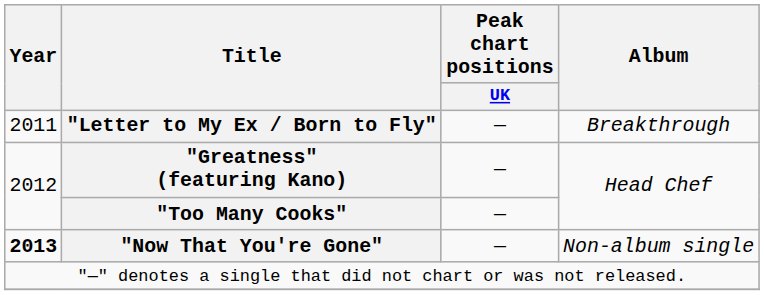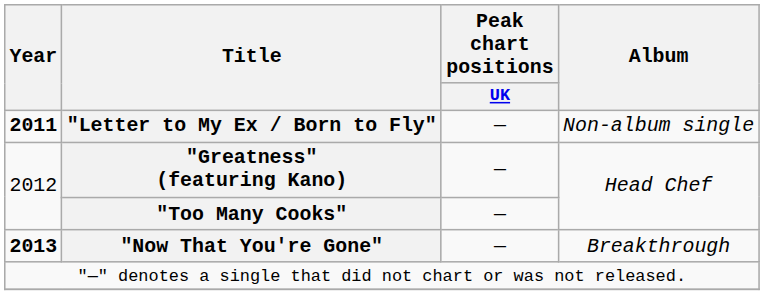"Letter to My Ex / Born to Fly" | Year: normal -> bold
"Letter to My Ex / Born to Fly" | Album: Breakthrough -> Non-album single
"Now That You're Gone" | Album: Non-album single -> Breakthrough
